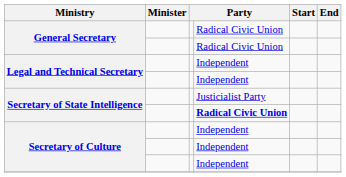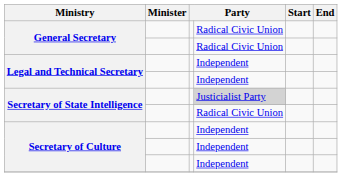Secretary of State Intelligence / Justicialist Party | column 4: no background -> lightgrey background
Secretary of State Intelligence / Radical Civic Union | column 4: bold -> normal
